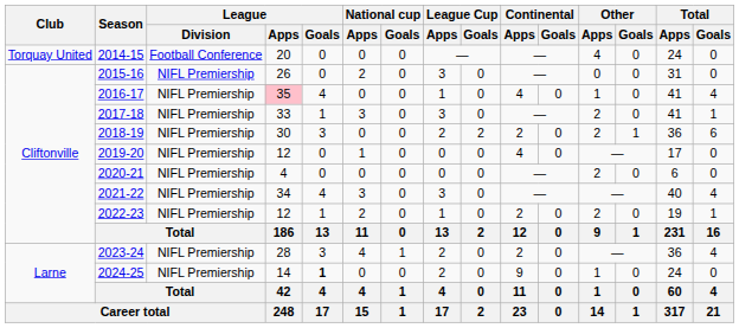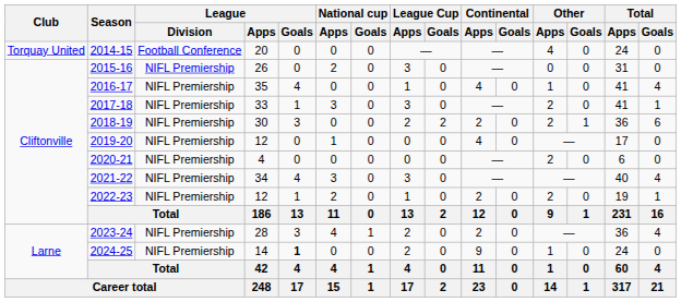2016-17 | League / Apps: pink background -> no background
